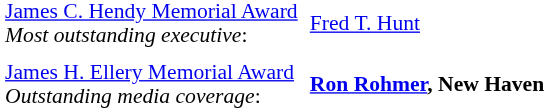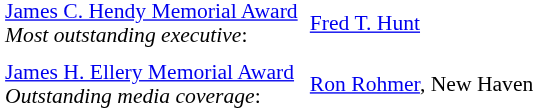James H. Ellery Memorial Award Outstanding media coverage: | column 2: bold -> normal
